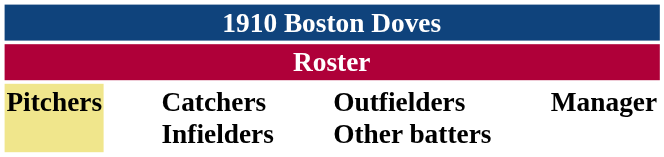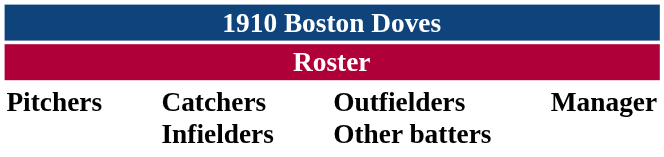Pitchers | column 1: khaki background -> no background
